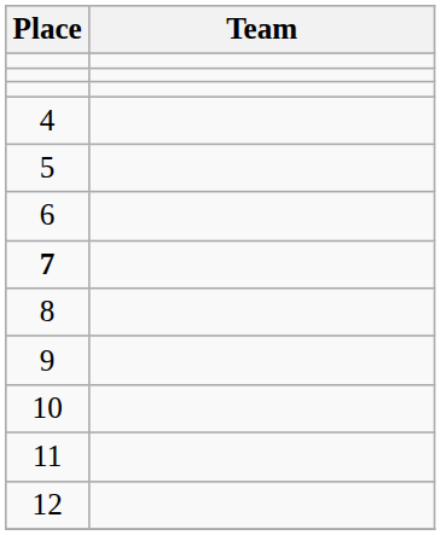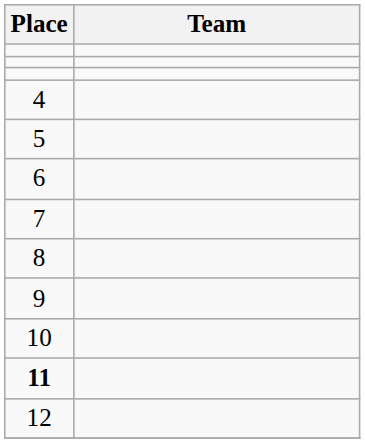row 8 | Place: bold -> normal
row 12 | Place: normal -> bold
